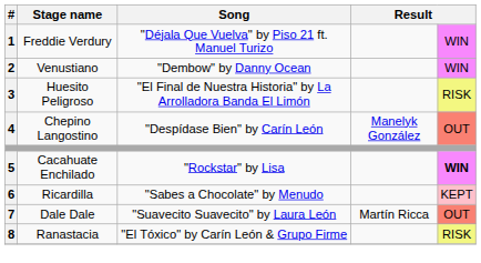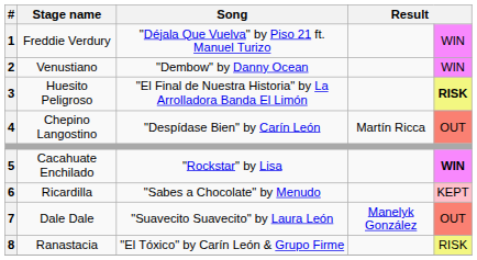Huesito Peligroso | column 5: normal -> bold
Chepino Langostino | column 4: Manelyk González -> Martín Ricca
Dale Dale | column 4: Martín Ricca -> Manelyk González
